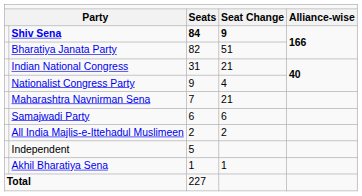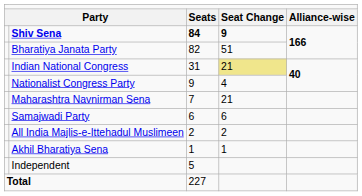Indian National Congress | column 4: no background -> khaki background
rows swapped: Akhil Bharatiya Sena <-> Independent
